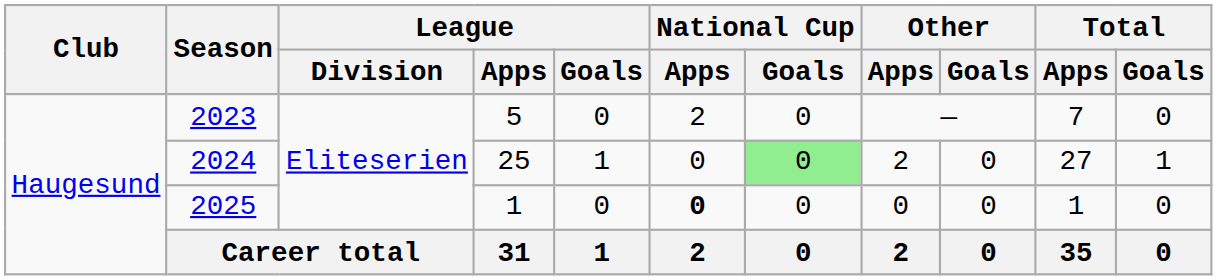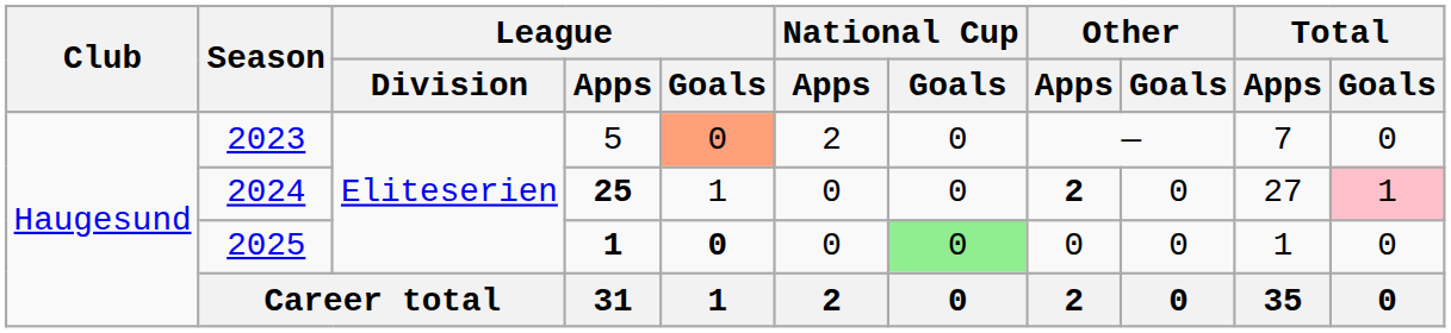2023 | League / Goals: no background -> lightsalmon background
2024 | League / Apps: normal -> bold
2024 | National Cup / Goals: lightgreen background -> no background
2024 | Other / Apps: normal -> bold
2024 | Total / Goals: no background -> pink background
2025 | League / Apps: normal -> bold
2025 | League / Goals: normal -> bold
2025 | National Cup / Apps: bold -> normal
2025 | National Cup / Goals: no background -> lightgreen background
